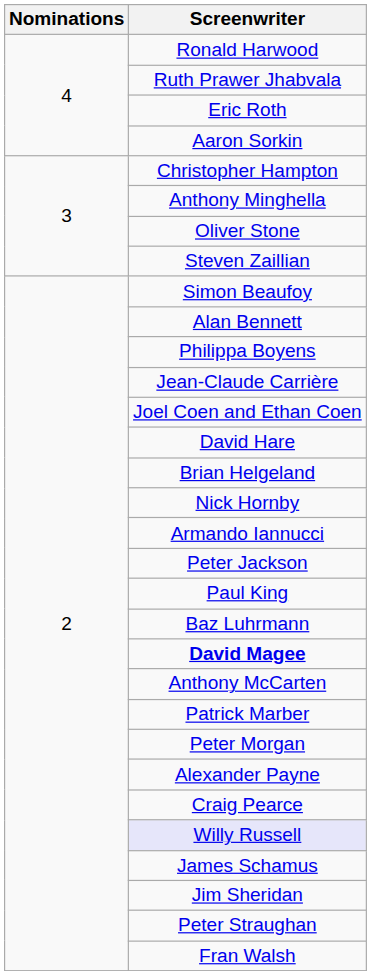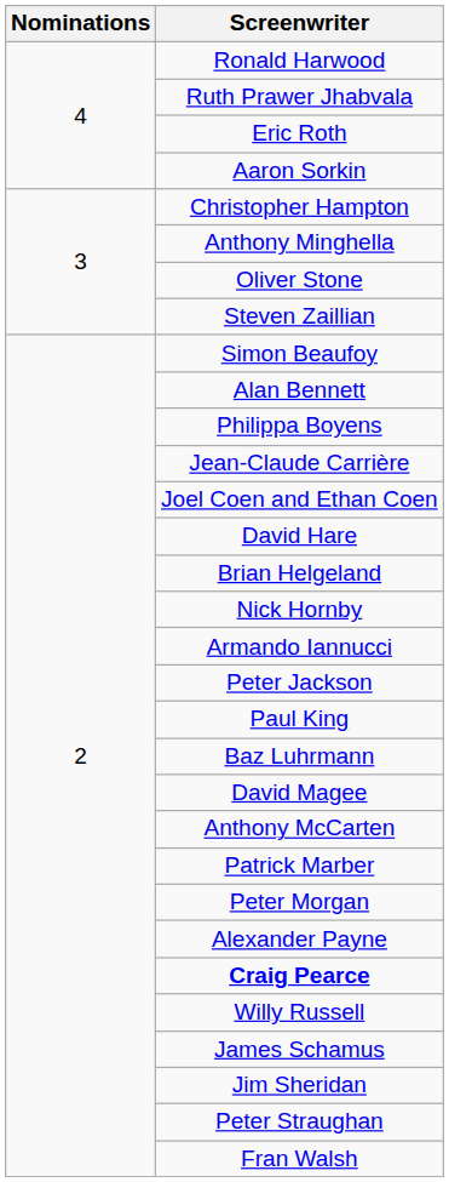David Magee | Screenwriter: bold -> normal
Craig Pearce | Screenwriter: normal -> bold
Willy Russell | Screenwriter: lavender background -> no background
